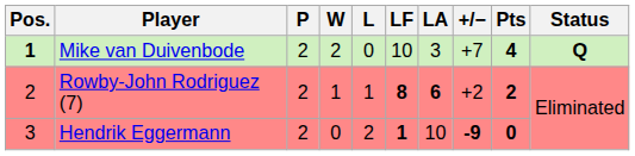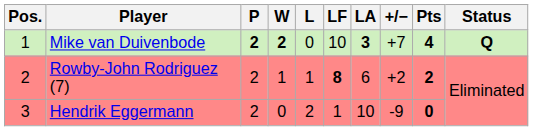Mike van Duivenbode | Pos.: bold -> normal
Mike van Duivenbode | P: normal -> bold
Mike van Duivenbode | W: normal -> bold
Mike van Duivenbode | LA: normal -> bold
Rowby-John Rodriguez (7) | LA: bold -> normal
Hendrik Eggermann | LF: bold -> normal
Hendrik Eggermann | +/−: bold -> normal
